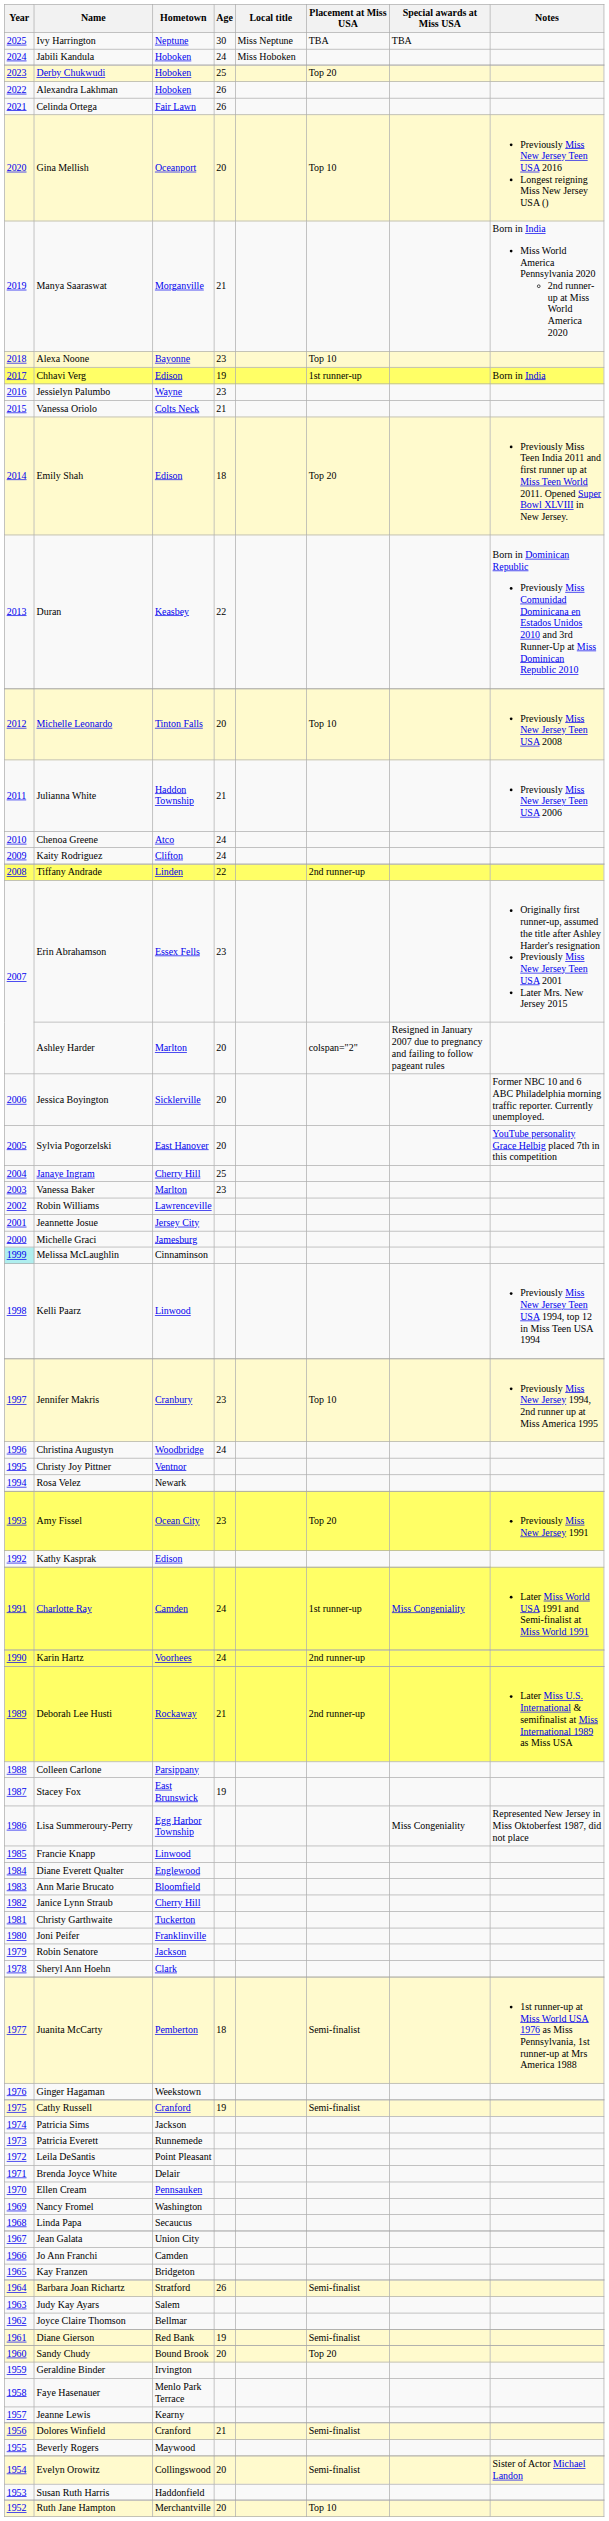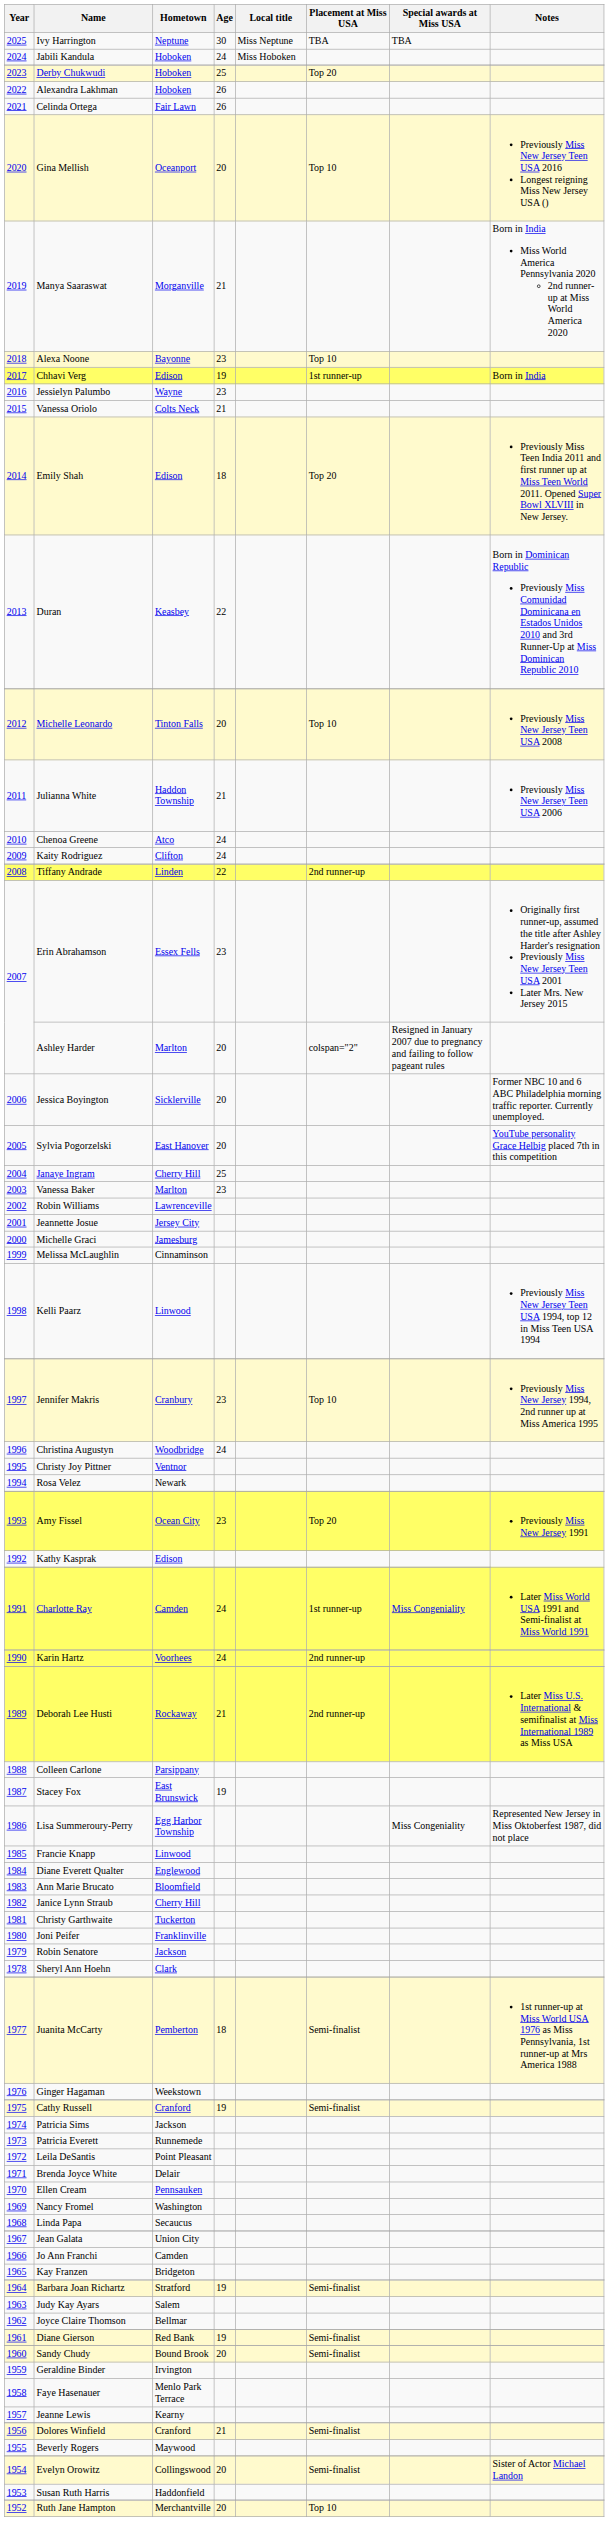Melissa McLaughlin | Year: paleturquoise background -> no background
Barbara Joan Richartz | Age: 26 -> 19
Sandy Chudy | Placement at Miss USA: Top 20 -> Semi-finalist
